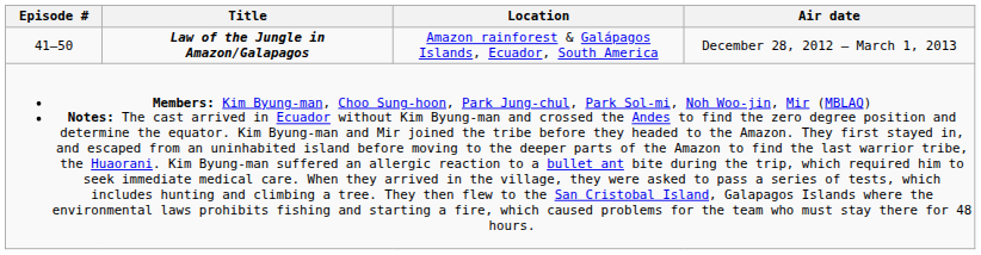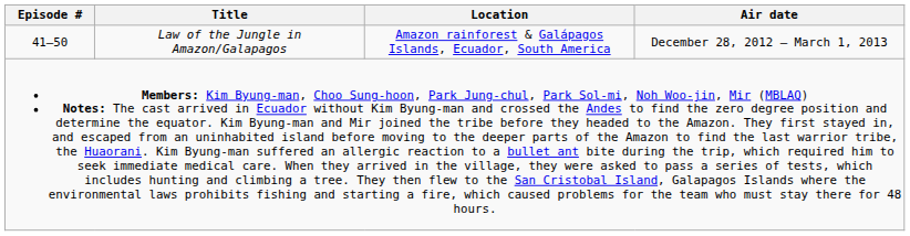41–50 | Title: bold -> normal
